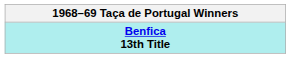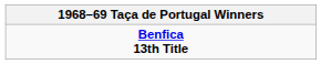row 2 | column 1: paleturquoise background -> no background
